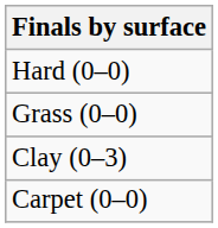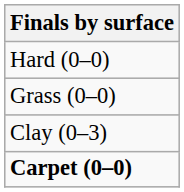row 5 | column 1: normal -> bold
